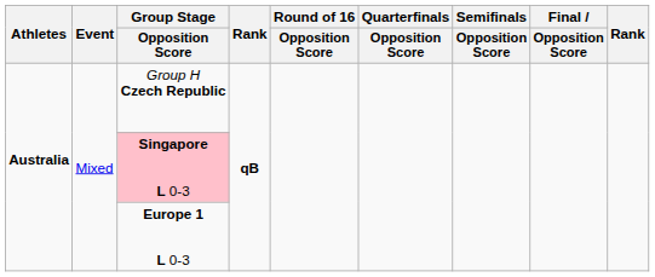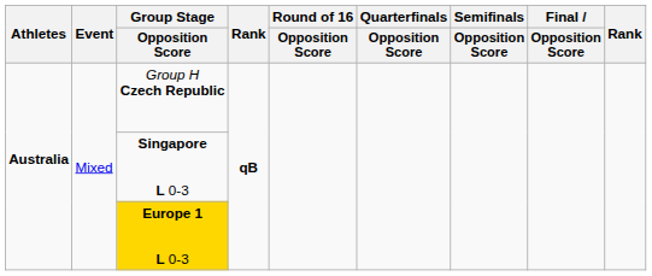Singapore L 0-3 | Group Stage / Opposition Score: pink background -> no background
Europe 1 L 0-3 | Group Stage / Opposition Score: no background -> gold background
